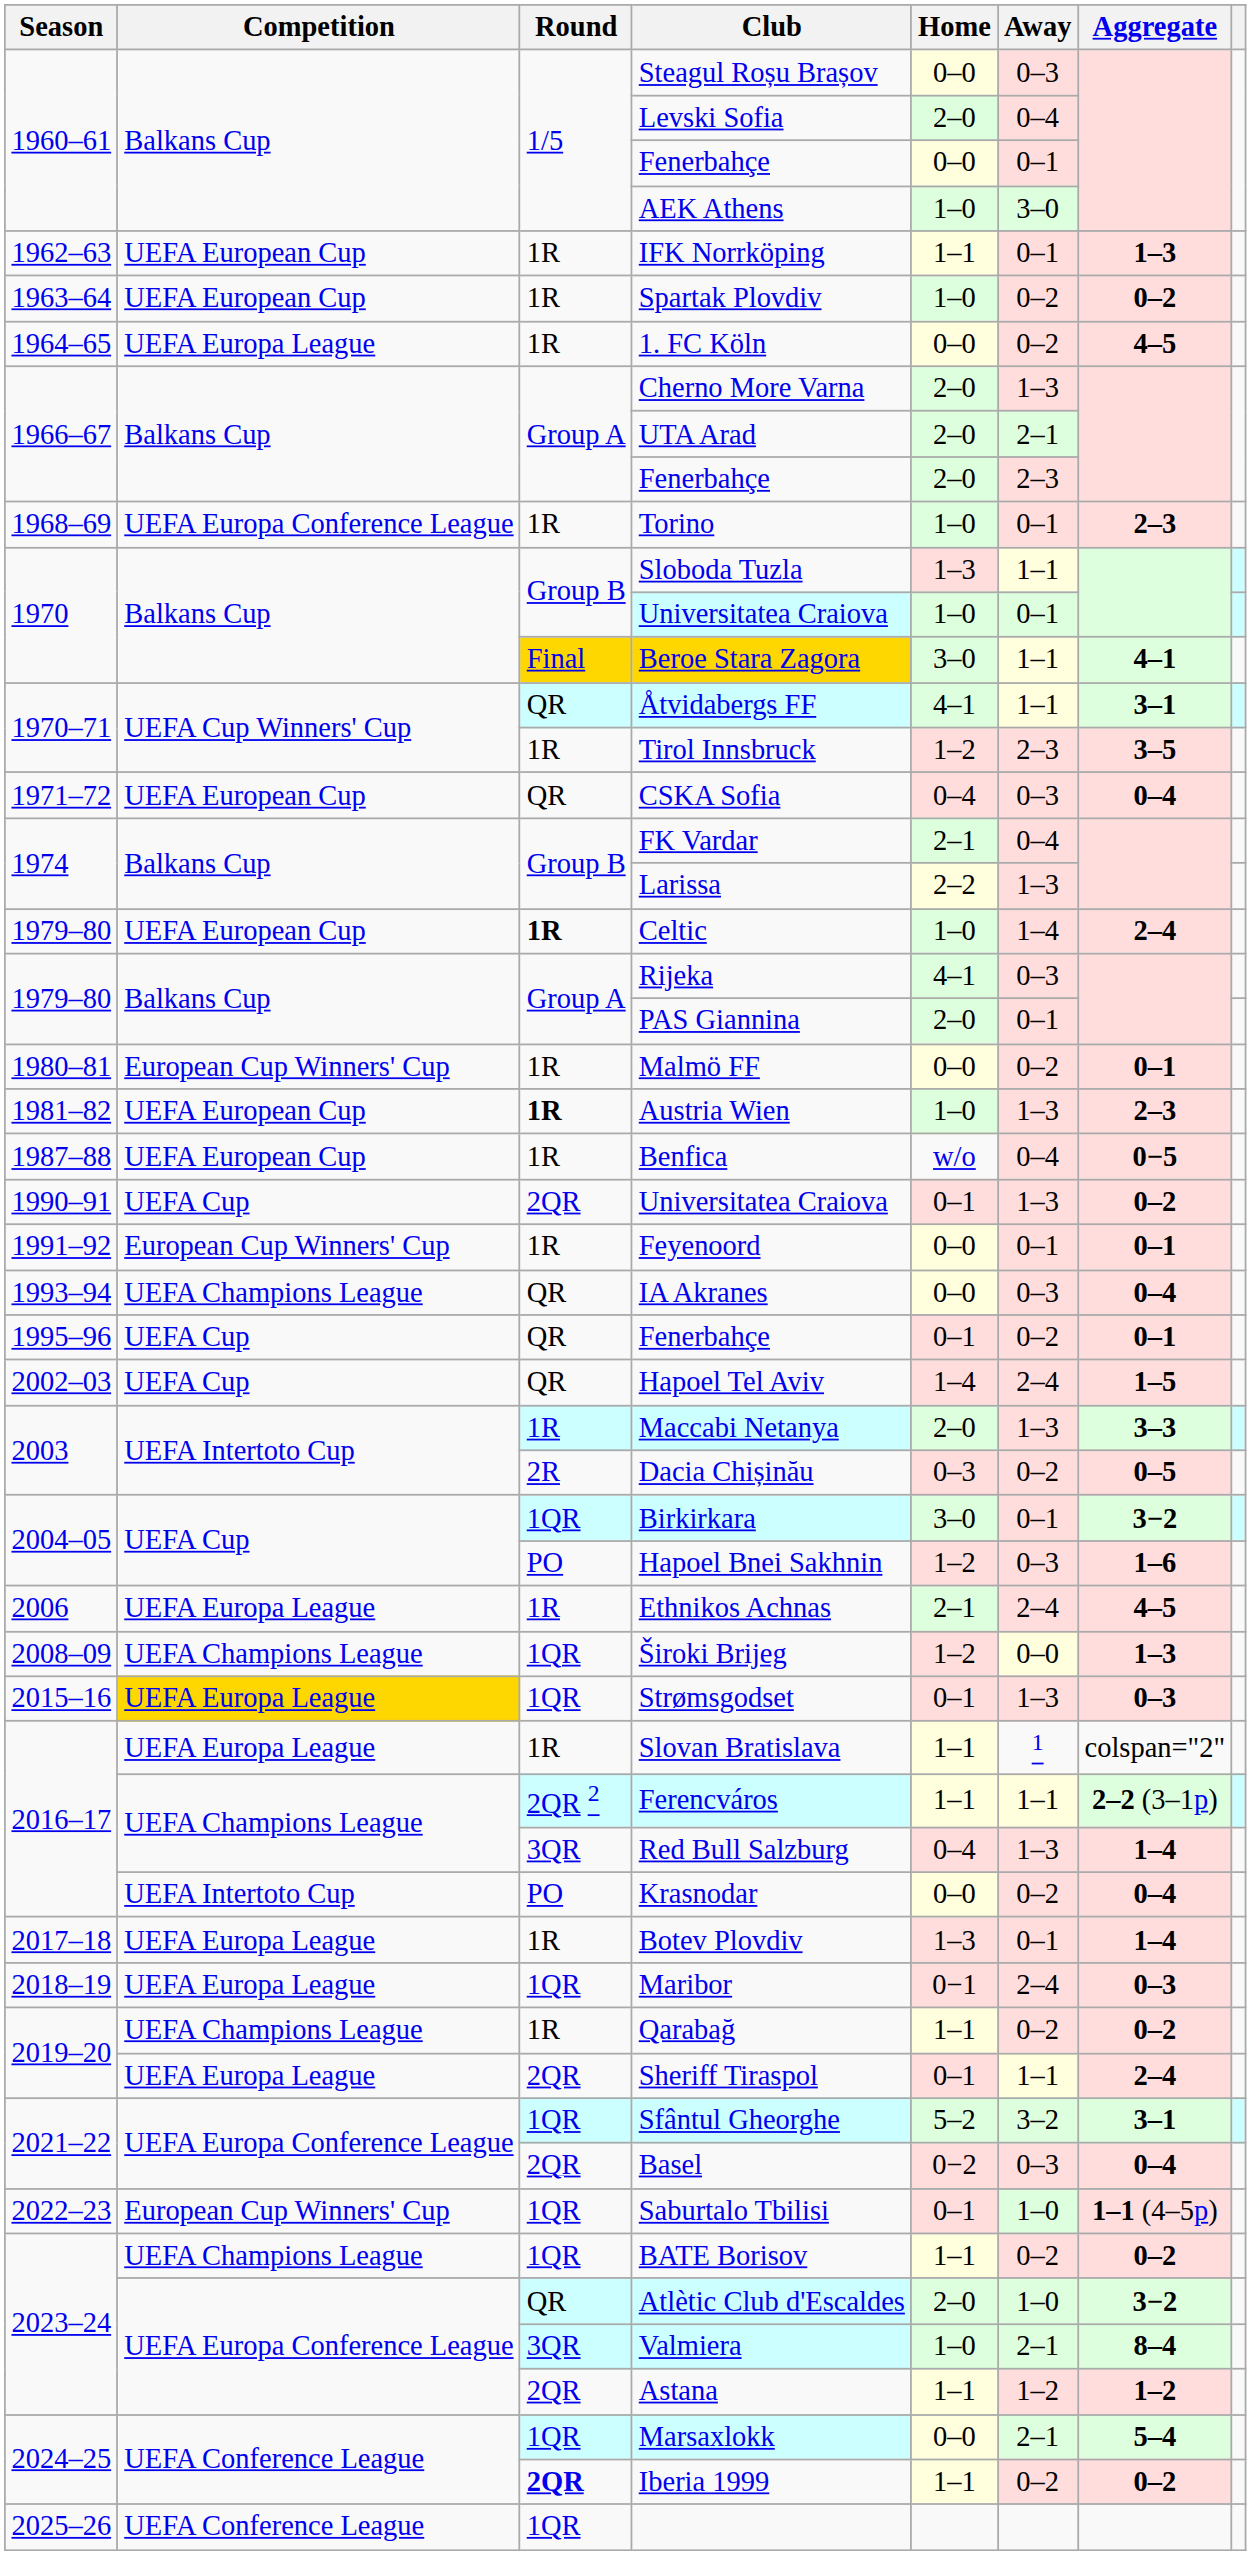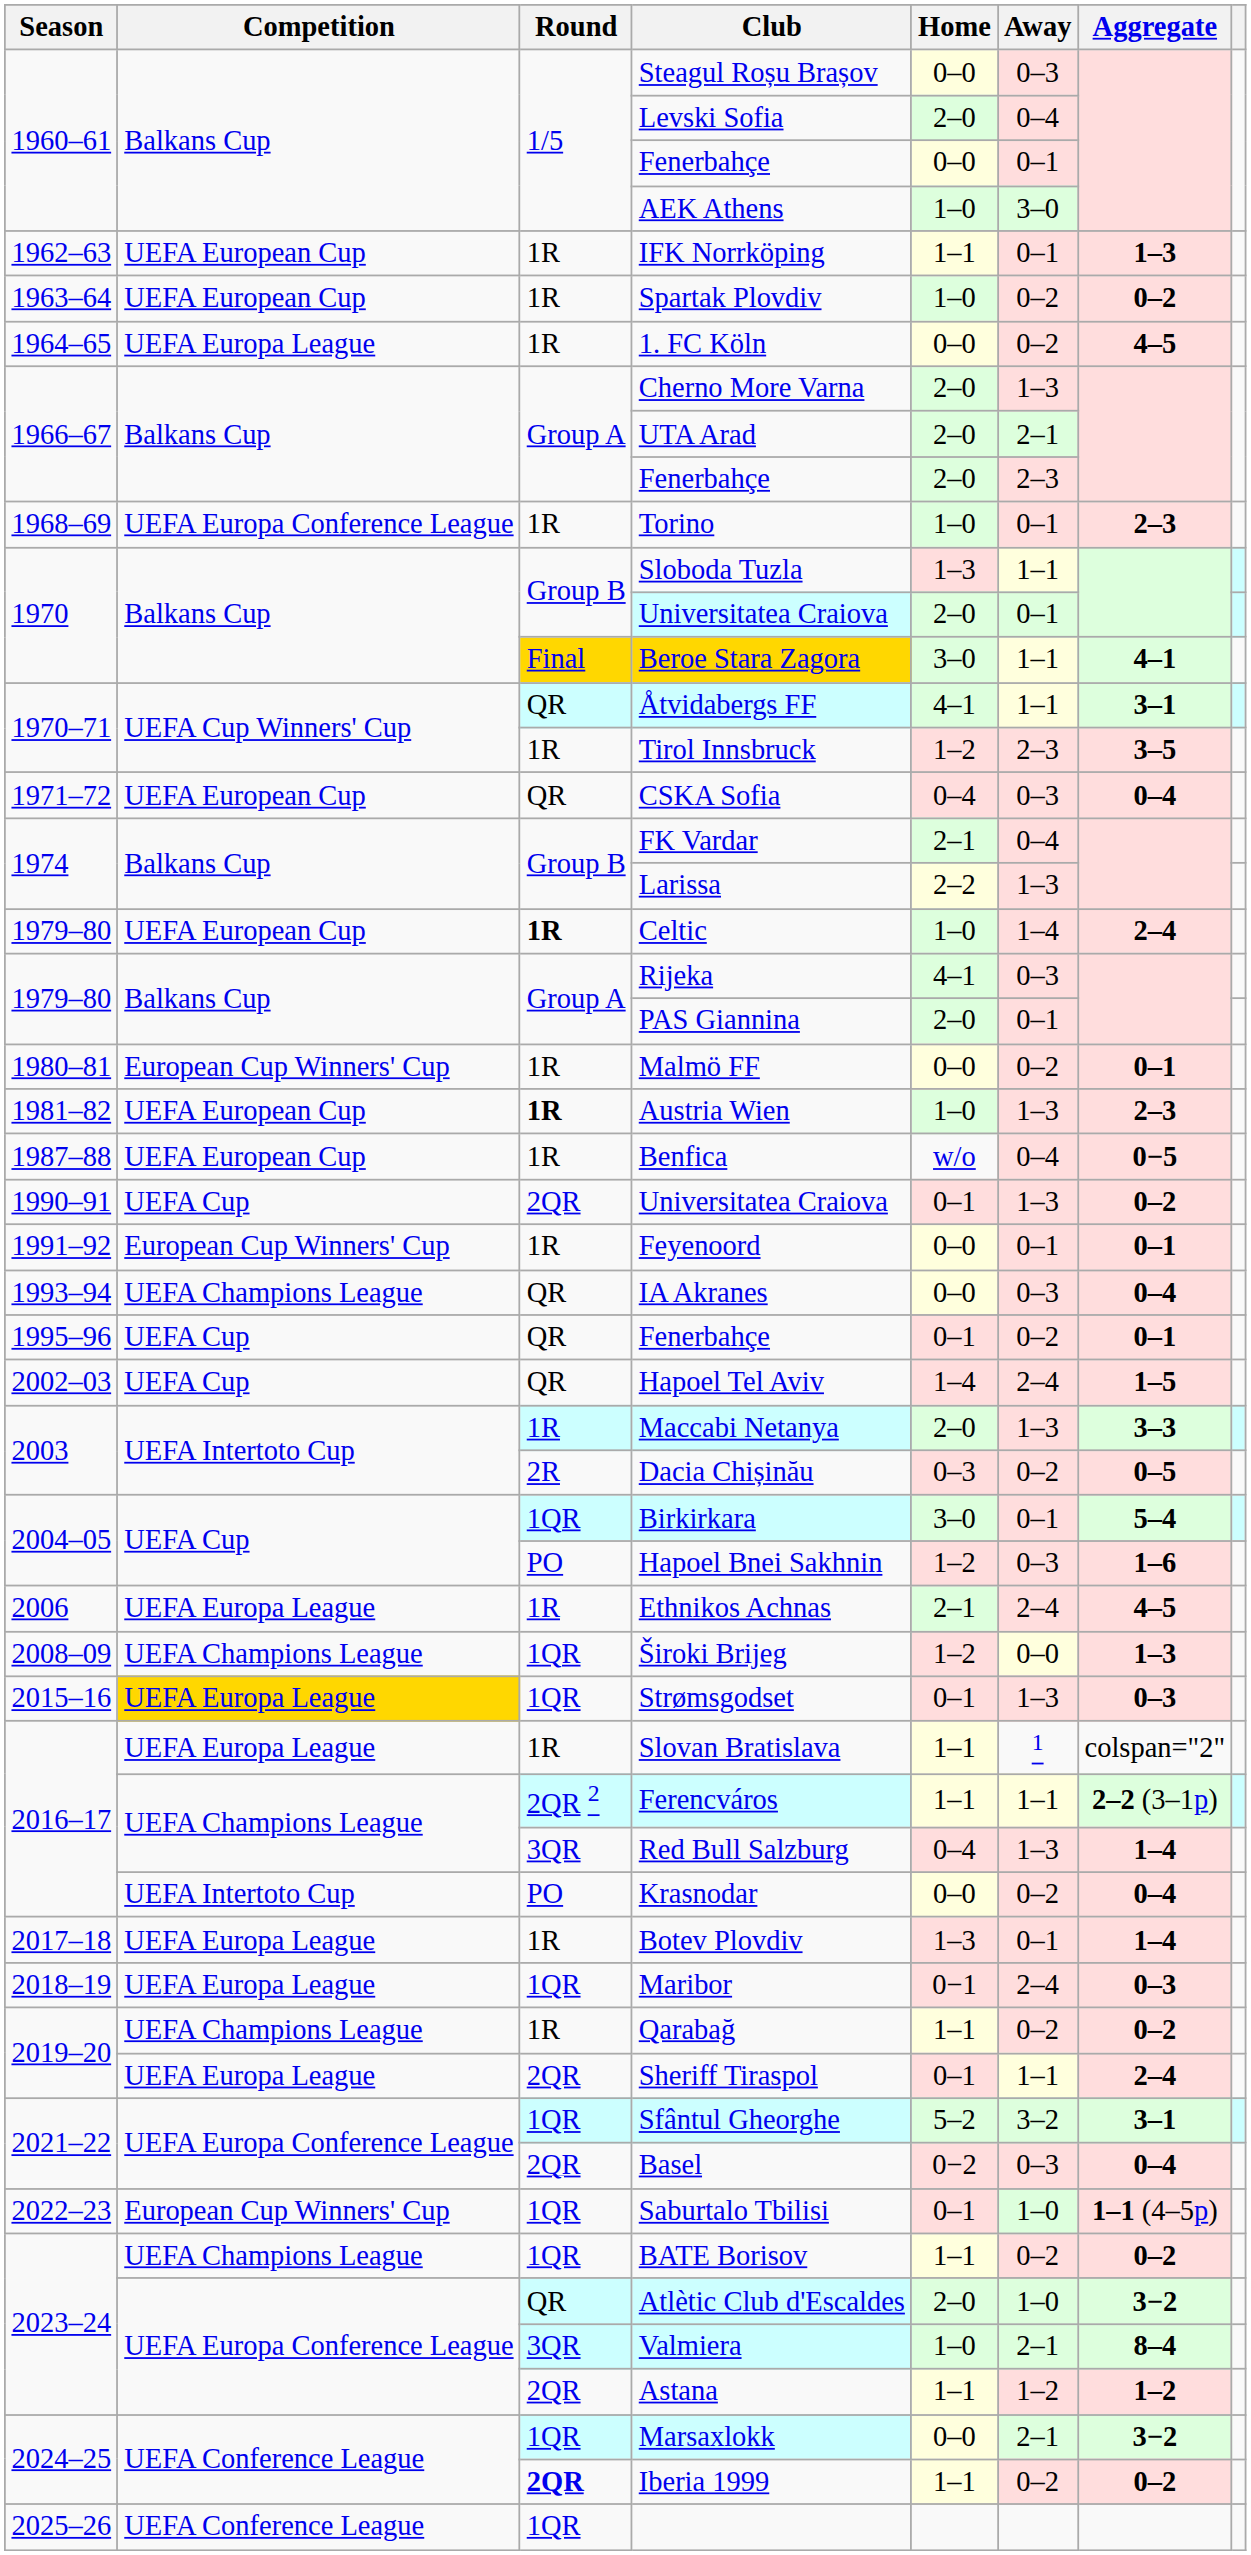1970 / Universitatea Craiova | Home: 1–0 -> 2–0
Birkirkara | Aggregate: 3−2 -> 5–4
Marsaxlokk | Aggregate: 5–4 -> 3−2
